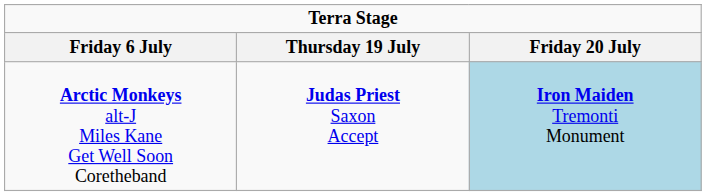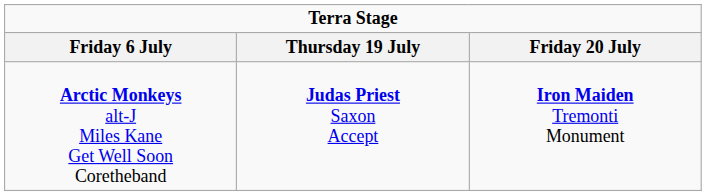Arctic Monkeys alt-J Miles Kane Get Well Soon Coretheband | Friday 20 July: lightblue background -> no background
